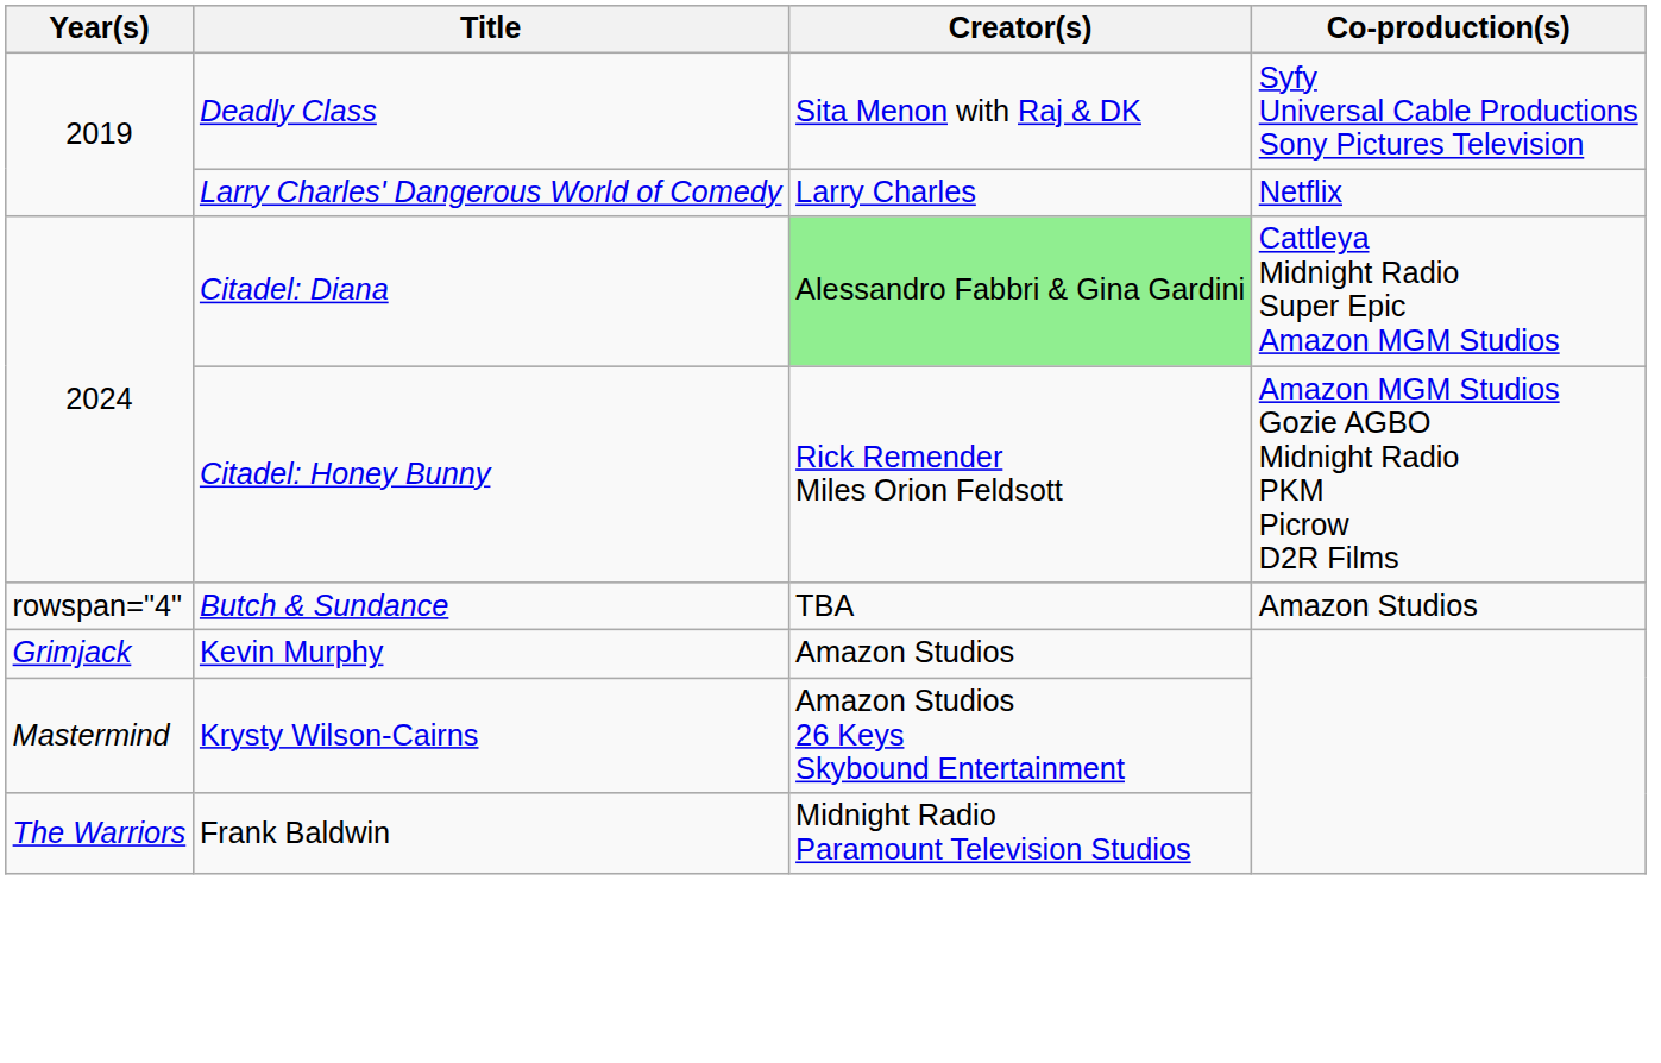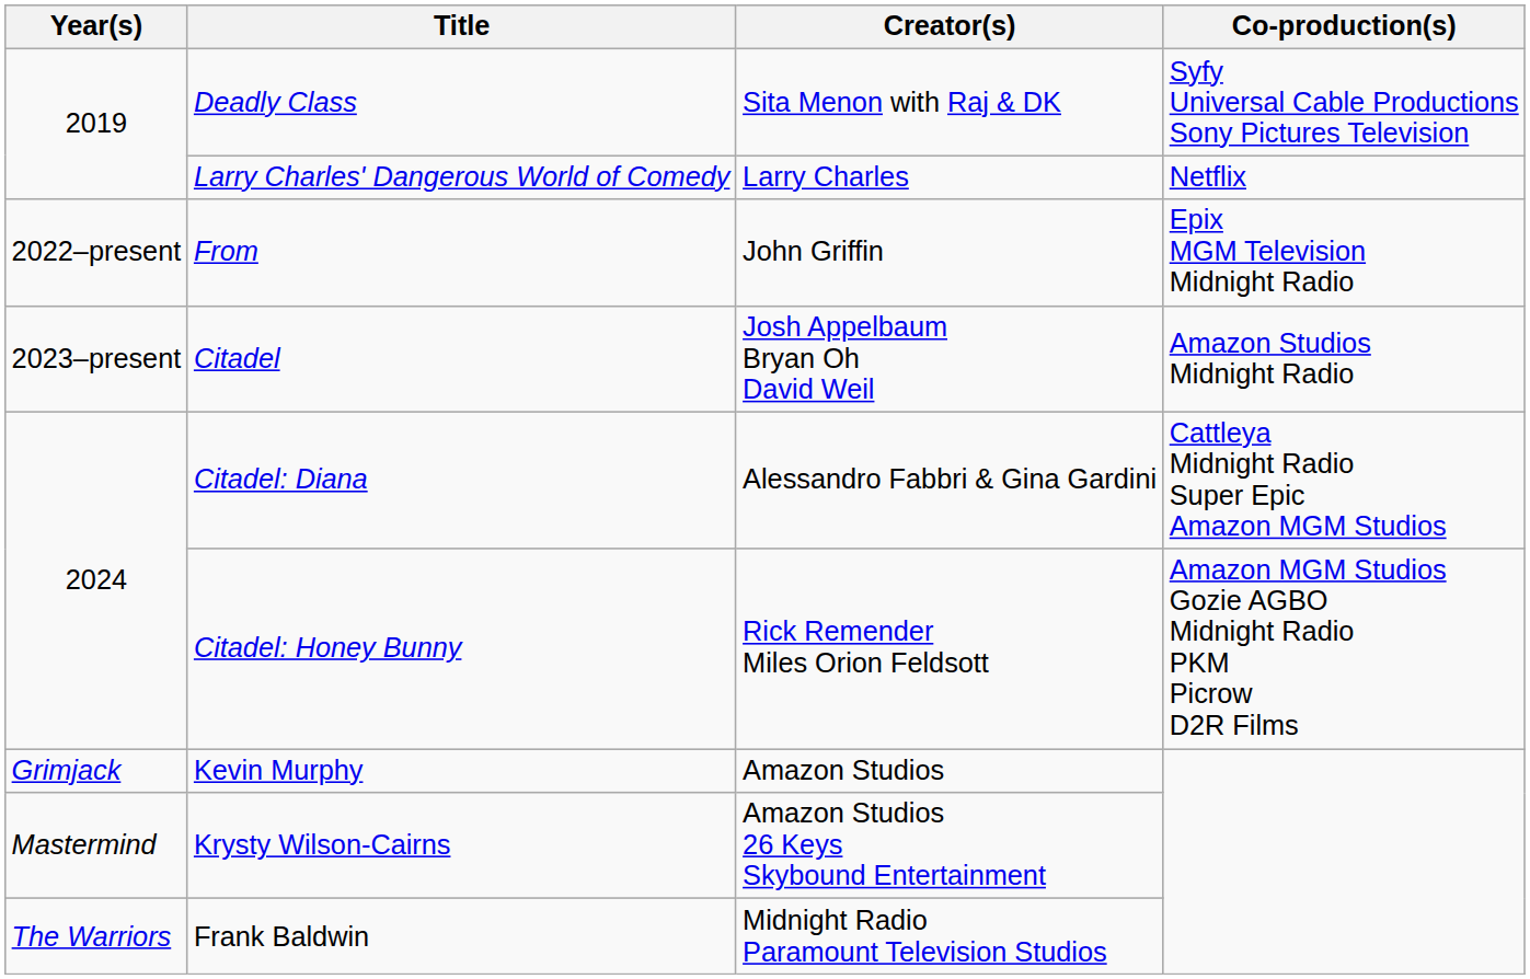+ row: 2022–present | From | John Griffin | Epix MGM Television Midnight Radio
+ row: 2023–present | Citadel | Josh Appelbaum Bryan Oh David Weil | Amazon Studios Midnight Radio
Citadel: Diana | Creator(s): lightgreen background -> no background
- row: rowspan="4" | Butch & Sundance | TBA | Amazon Studios
